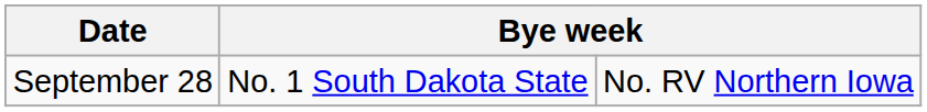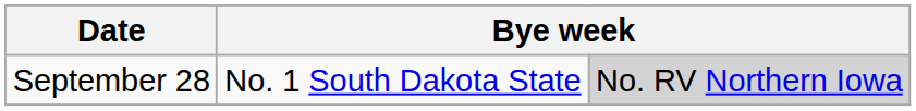September 28 | column 3: no background -> lightgrey background
